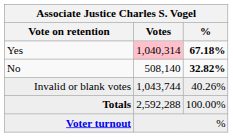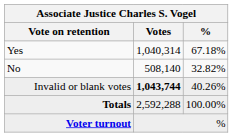Yes | Votes: pink background -> no background
Yes | %: bold -> normal
No | %: bold -> normal
Invalid or blank votes | Votes: normal -> bold
